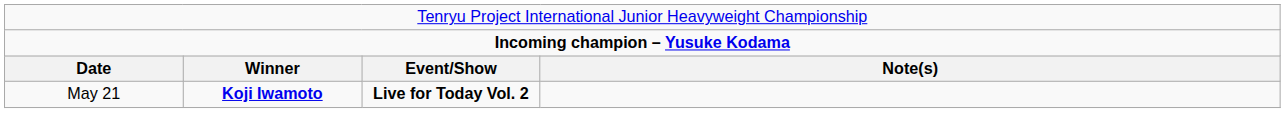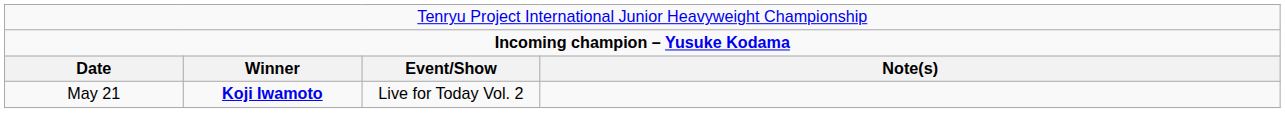May 21 | column 3: bold -> normal
